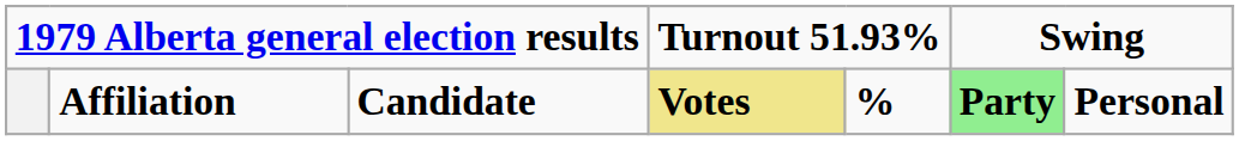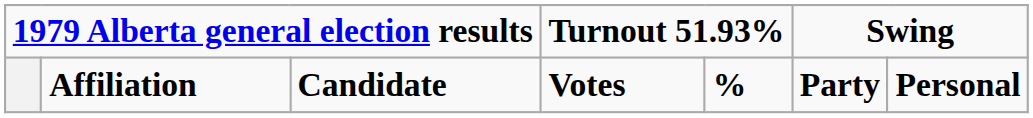Affiliation | column 4: khaki background -> no background
Affiliation | column 6: lightgreen background -> no background
